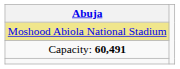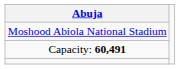Moshood Abiola National Stadium | Abuja: khaki background -> no background
